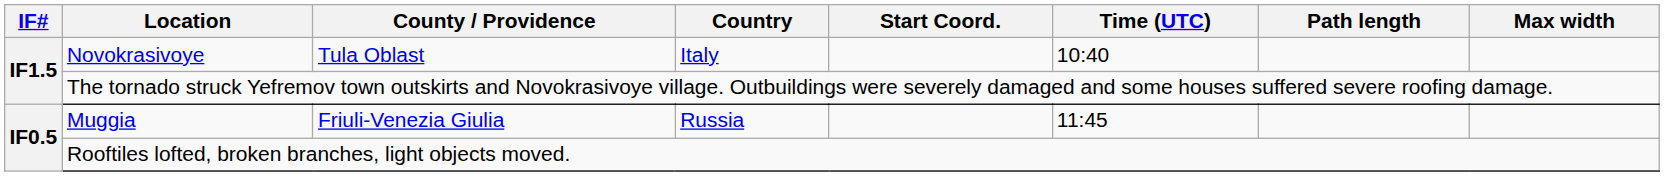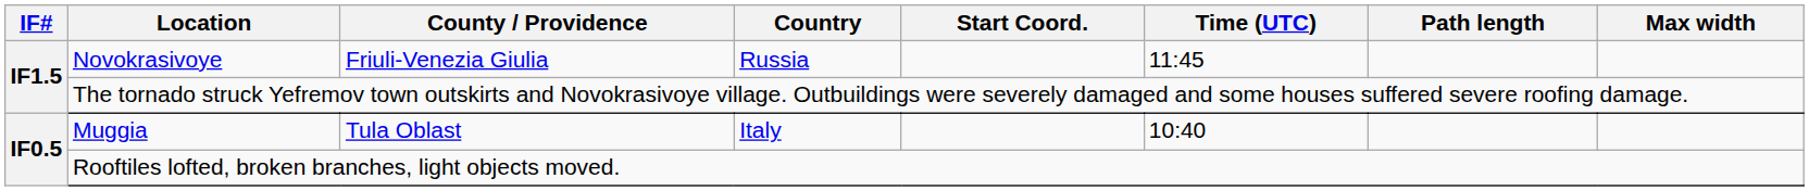Novokrasivoye | County / Providence: Tula Oblast -> Friuli-Venezia Giulia
Novokrasivoye | Country: Italy -> Russia
Novokrasivoye | Time (UTC): 10:40 -> 11:45
Muggia | County / Providence: Friuli-Venezia Giulia -> Tula Oblast
Muggia | Country: Russia -> Italy
Muggia | Time (UTC): 11:45 -> 10:40
